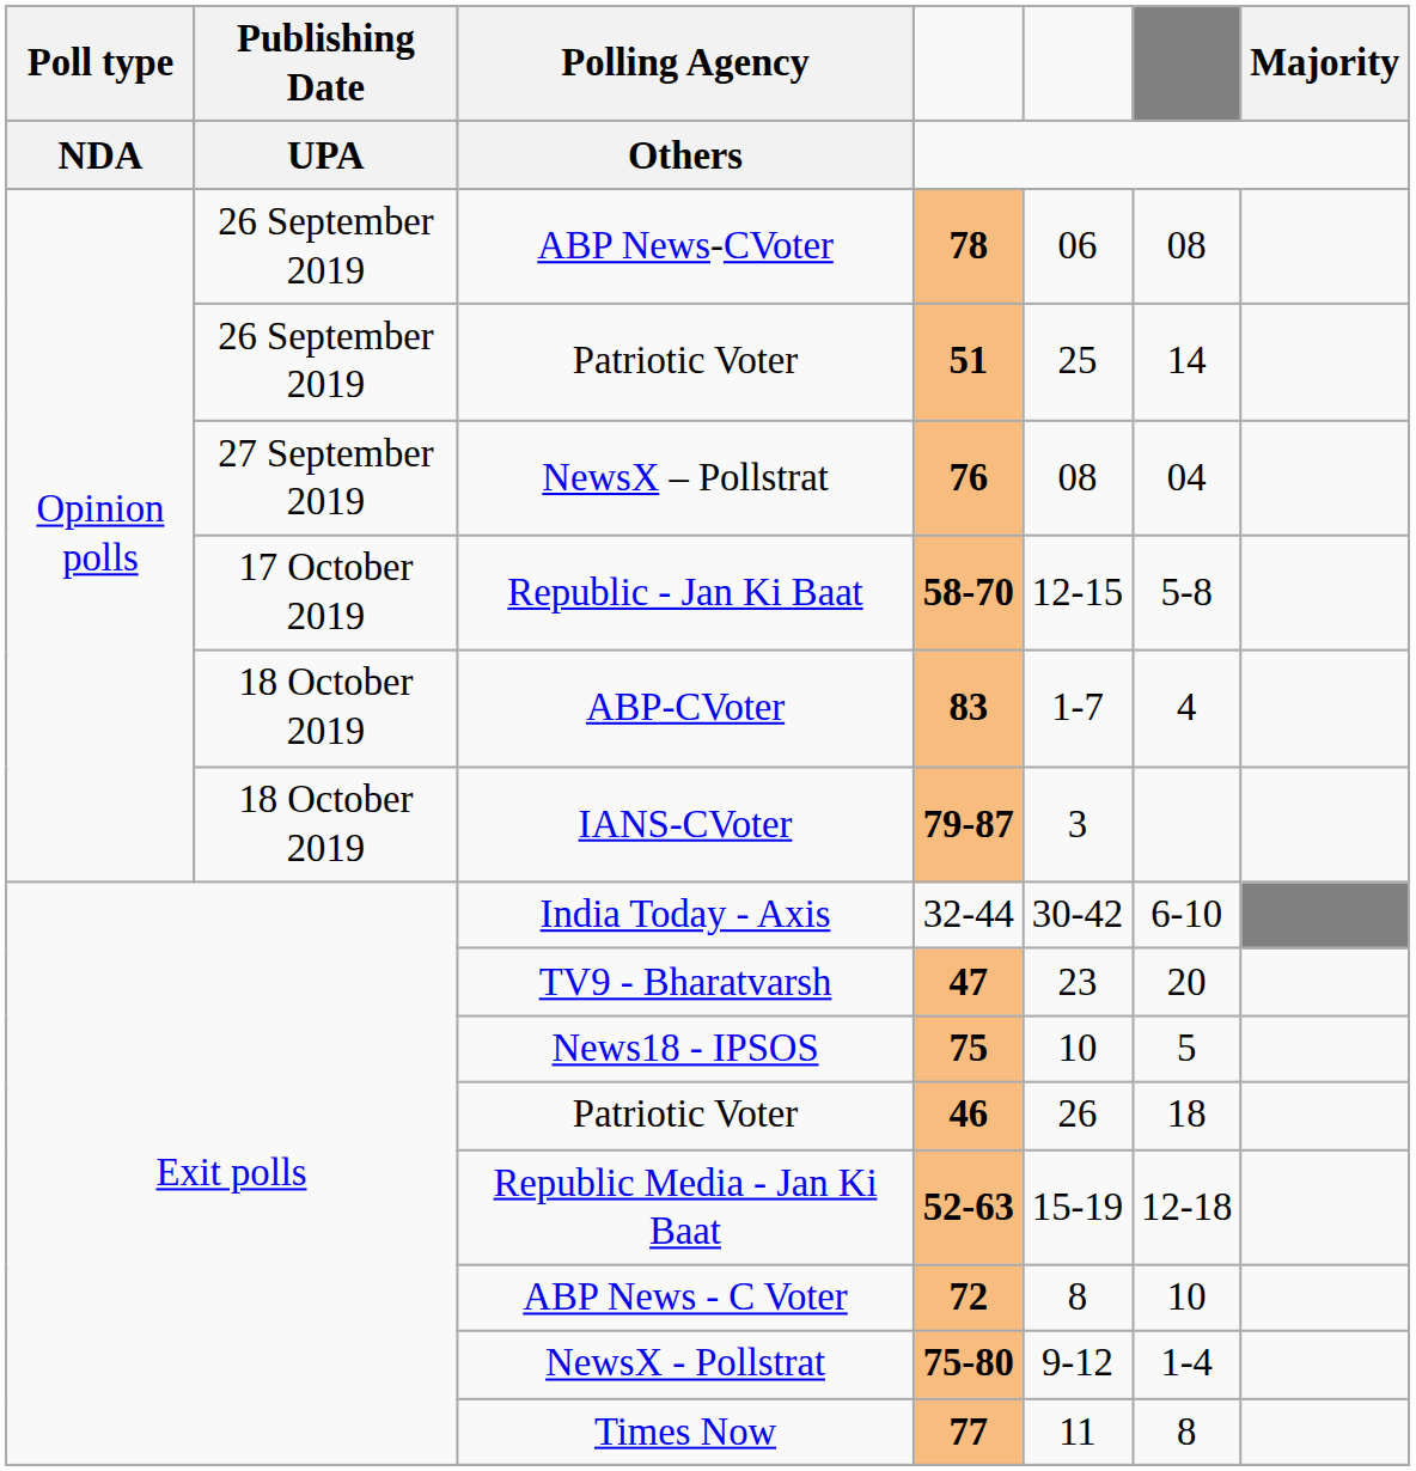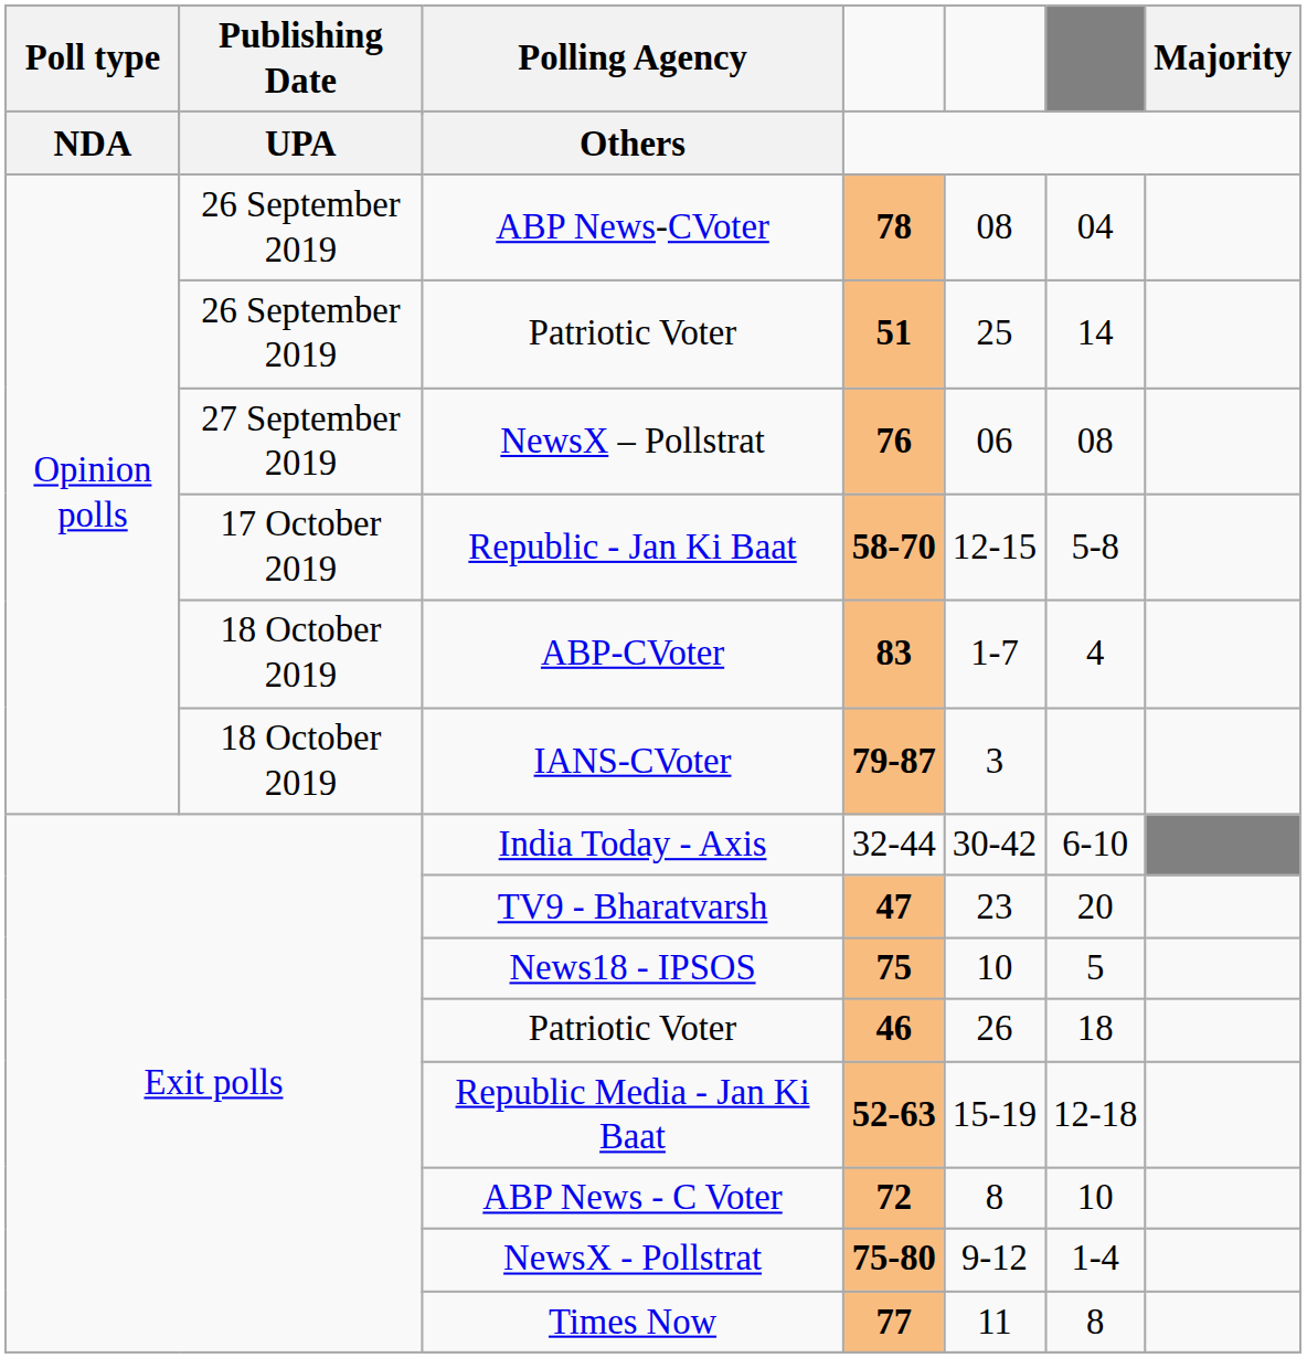ABP News-CVoter | column 5: 06 -> 08
ABP News-CVoter | column 6: 08 -> 04
NewsX – Pollstrat | column 5: 08 -> 06
NewsX – Pollstrat | column 6: 04 -> 08
